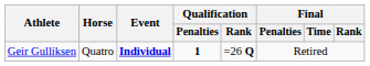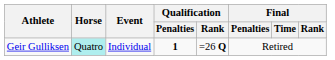Geir Gulliksen | Horse: no background -> paleturquoise background
Geir Gulliksen | Event: bold -> normal
